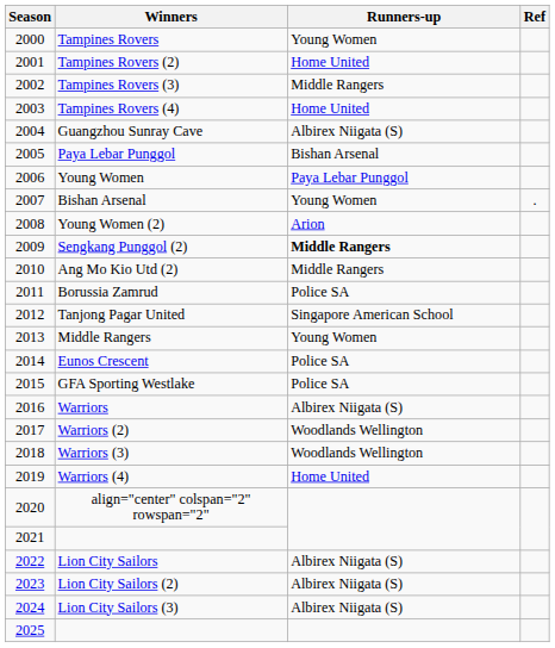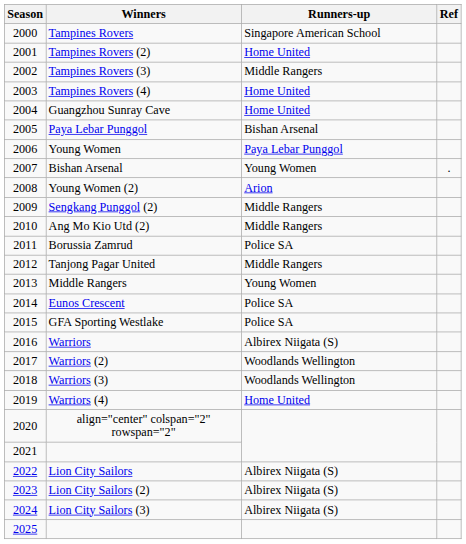Tampines Rovers | Runners-up: Young Women -> Singapore American School
Guangzhou Sunray Cave | Runners-up: Albirex Niigata (S) -> Home United
Sengkang Punggol (2) | Runners-up: bold -> normal
Tanjong Pagar United | Runners-up: Singapore American School -> Middle Rangers
